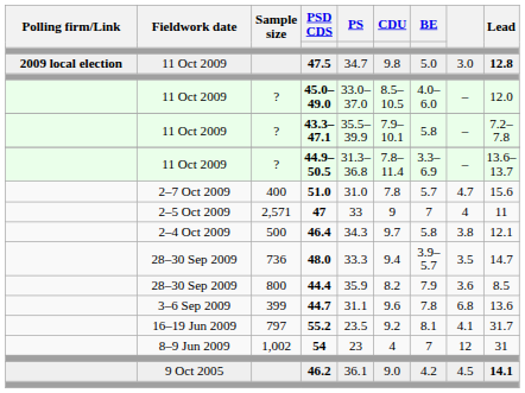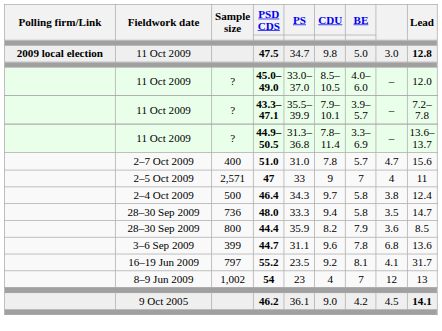43.3– 47.1 | BE: 5.8 -> 3.9– 5.7
46.4 | Lead: 12.1 -> 12.4
48.0 | BE: 3.9– 5.7 -> 5.8
54 | Lead: 31 -> 13
